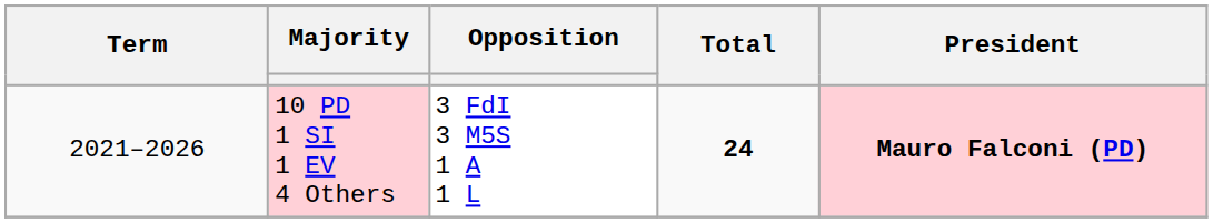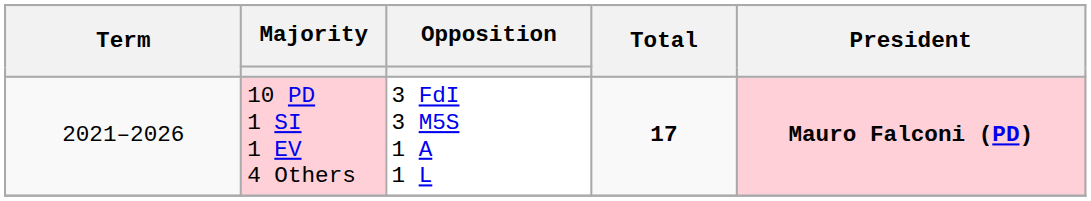10 PD 1 SI 1 EV 4 Others | Total: 24 -> 17
